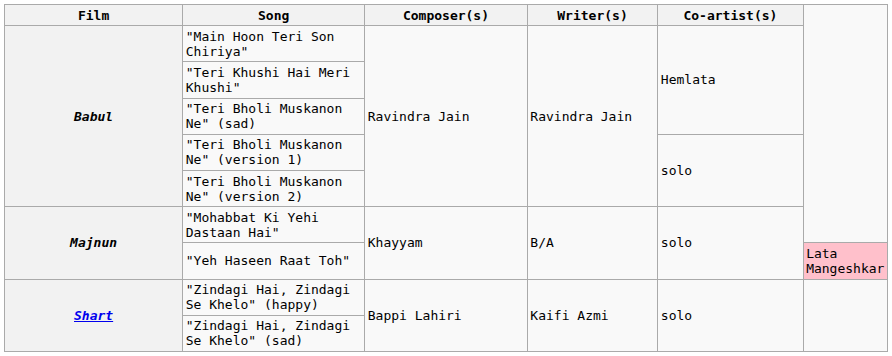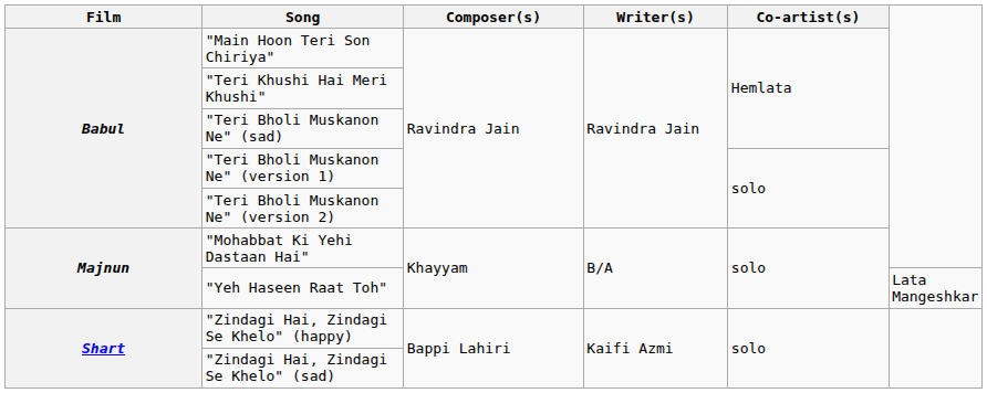"Yeh Haseen Raat Toh" | column 6: pink background -> no background
